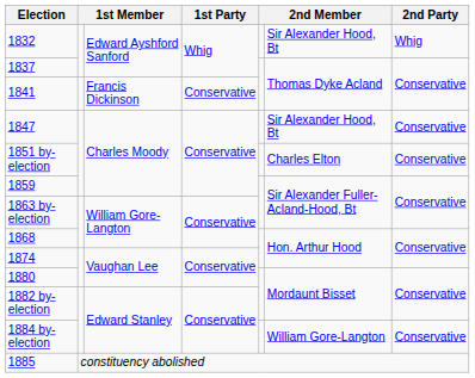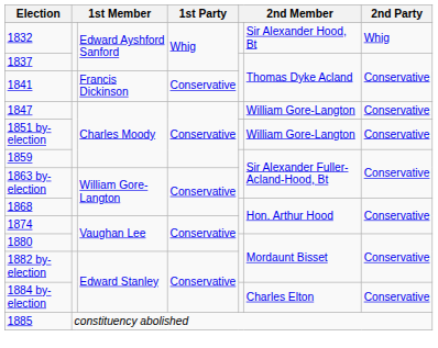1847 | column 6: Sir Alexander Hood, Bt -> William Gore-Langton
1851 by-election | column 6: Charles Elton -> William Gore-Langton
1884 by-election | column 6: William Gore-Langton -> Charles Elton
